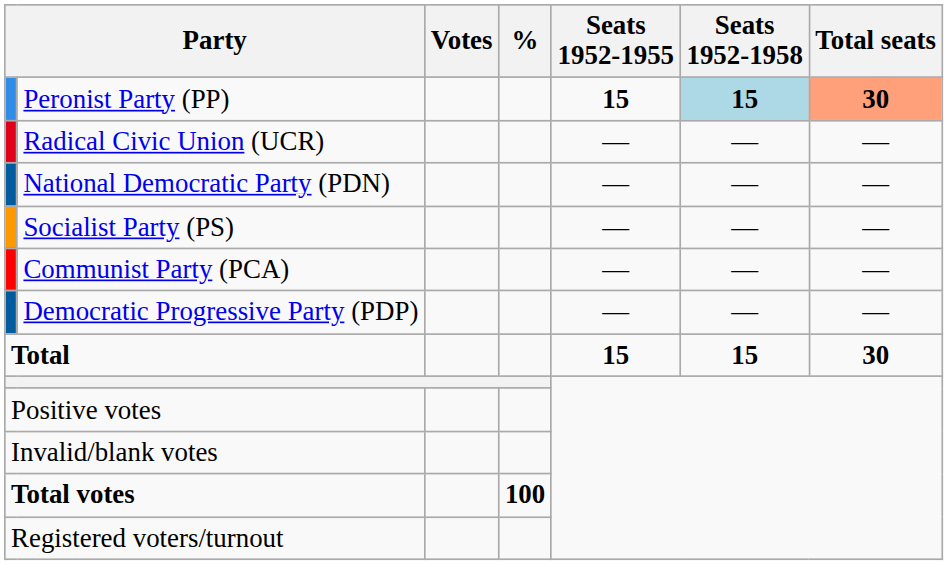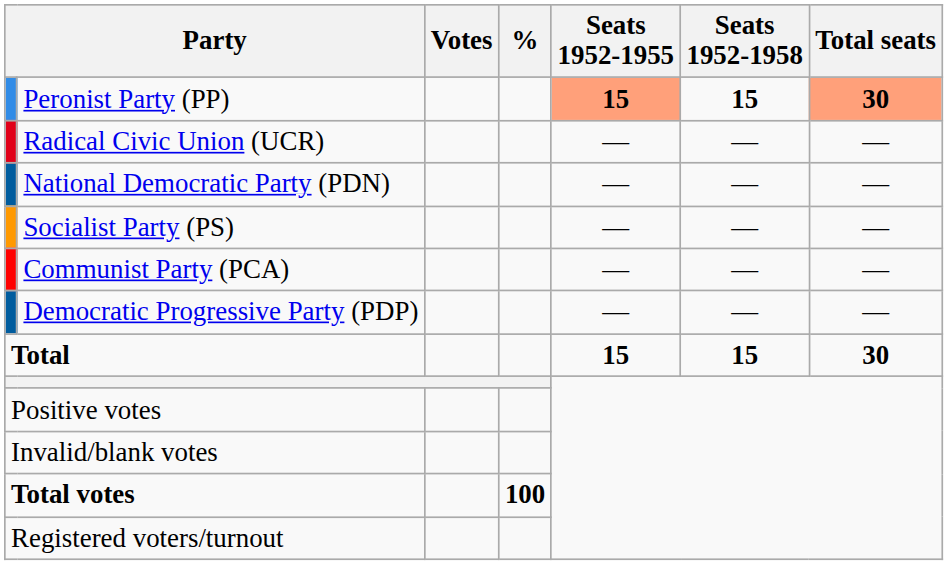Peronist Party (PP) | Seats 1952-1955: no background -> lightsalmon background
Peronist Party (PP) | Seats 1952-1958: lightblue background -> no background
